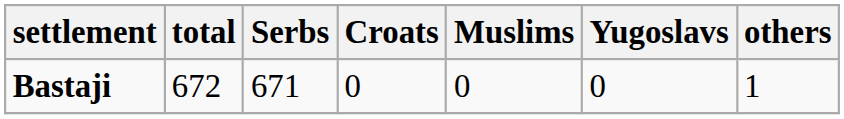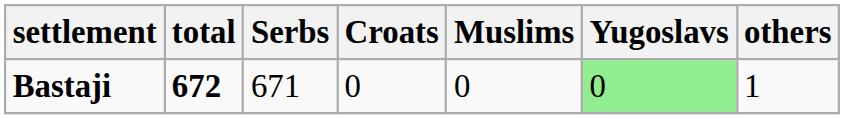Bastaji | total: normal -> bold
Bastaji | Yugoslavs: no background -> lightgreen background
